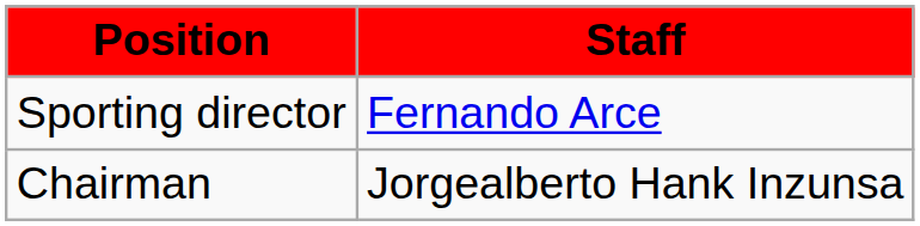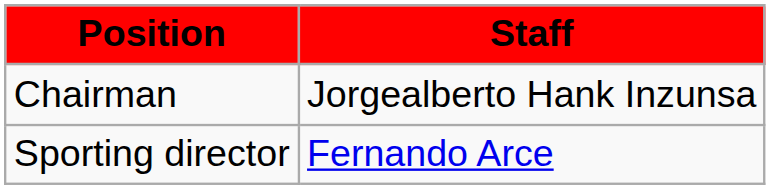rows swapped: Chairman <-> Sporting director
